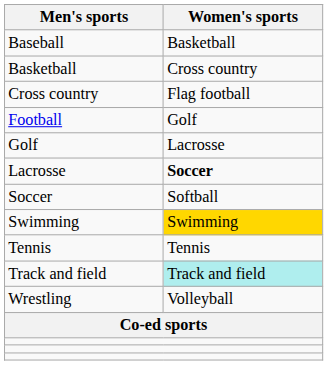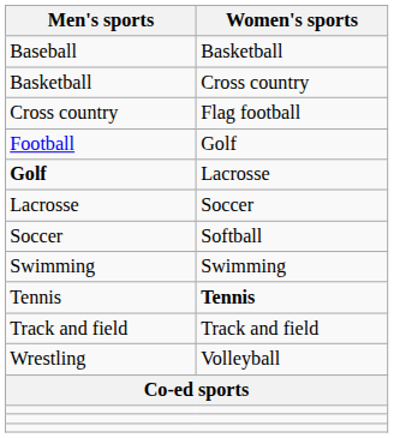row 6 | Men's sports: normal -> bold
row 7 | Women's sports: bold -> normal
row 9 | Women's sports: gold background -> no background
row 10 | Women's sports: normal -> bold
row 11 | Women's sports: paleturquoise background -> no background
